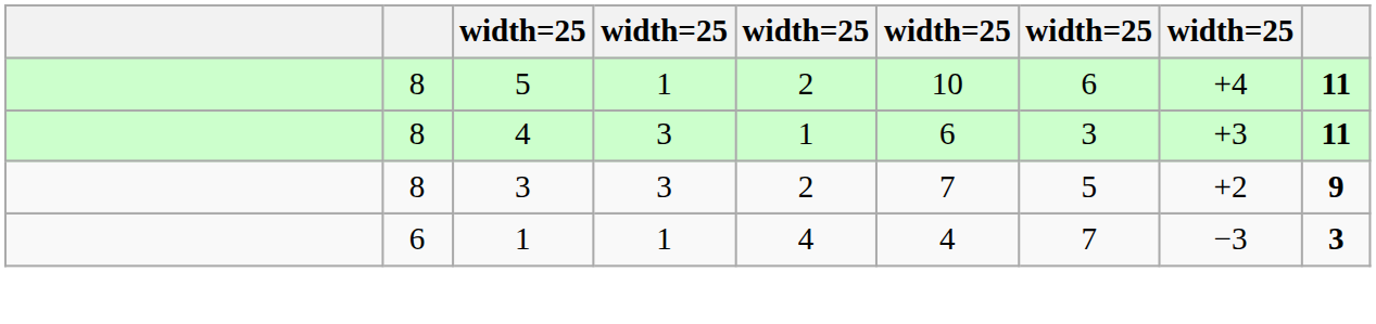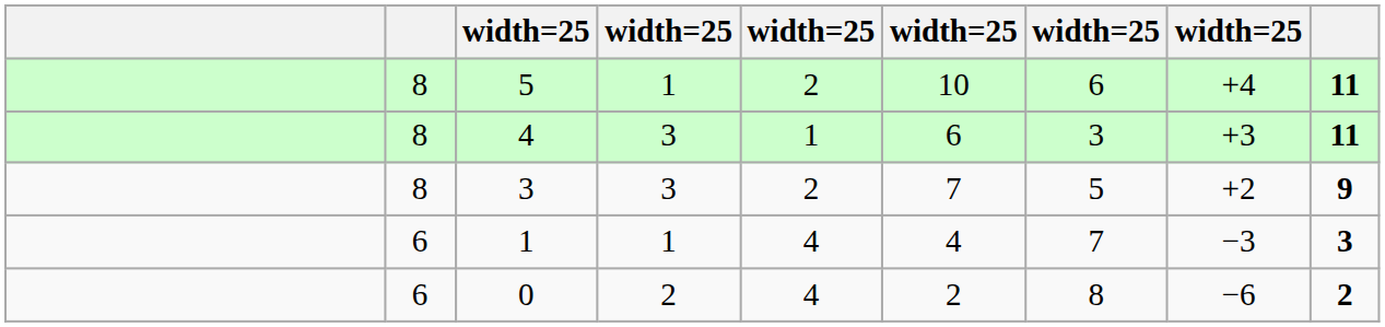+ row: 6 | 0 | 2 | 4 | 2 | 8 | −6 | 2
